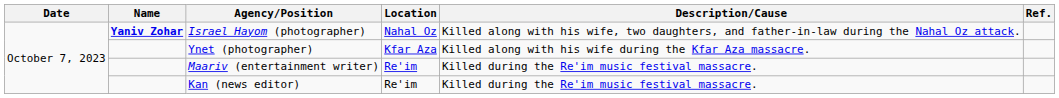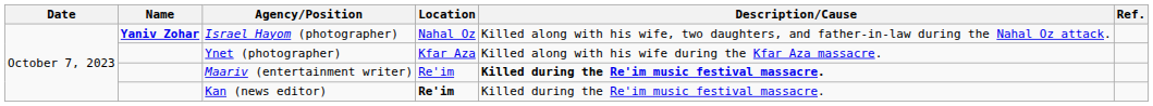Maariv (entertainment writer) | Description/Cause: normal -> bold
Kan (news editor) | Location: normal -> bold
